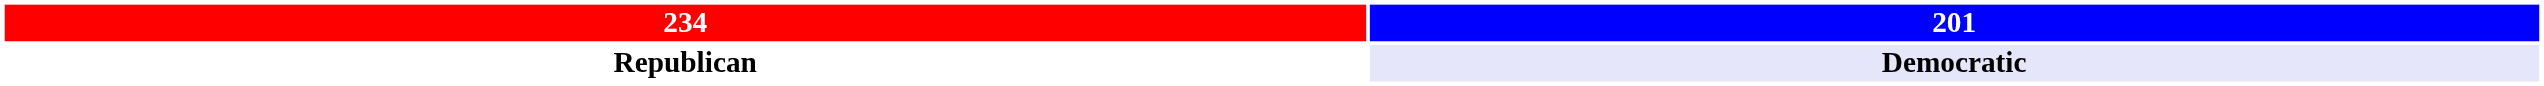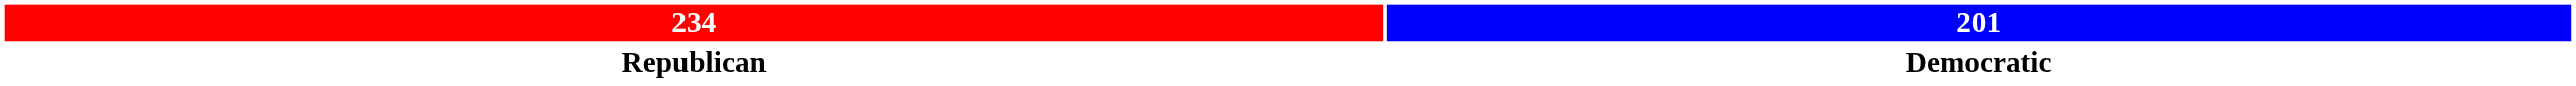Republican | 201: lavender background -> no background
